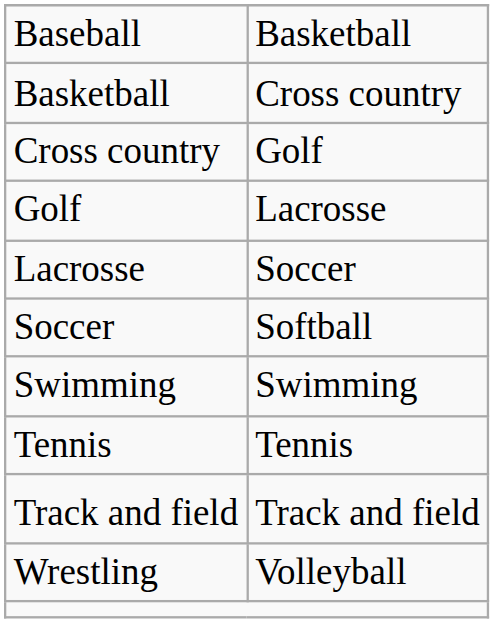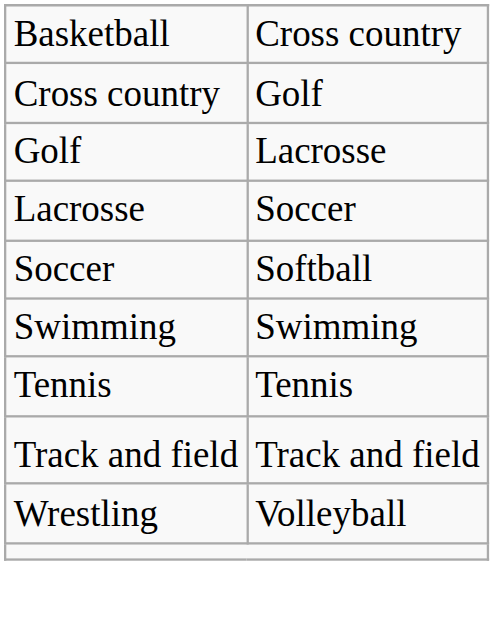- row: Baseball | Basketball
